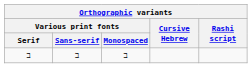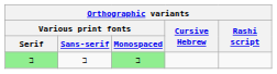row 4 | Various print fonts / Serif: no background -> lightgreen background
row 4 | Various print fonts / Monospaced: no background -> lightgreen background
